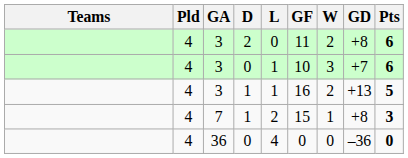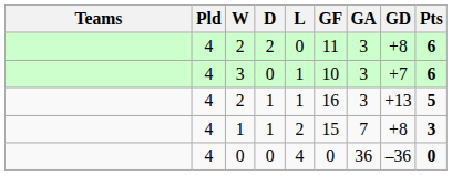columns swapped: W <-> GA
